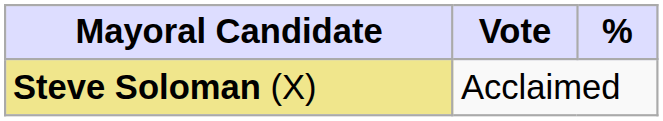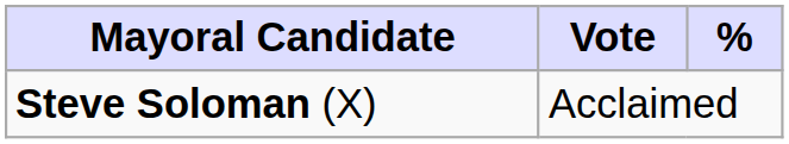Steve Soloman (X) | Mayoral Candidate: khaki background -> no background
